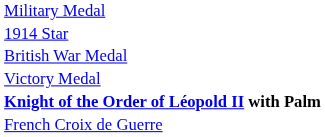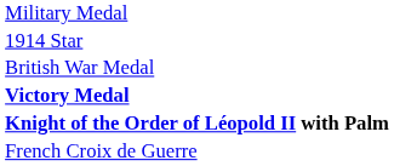row 4 | column 1: normal -> bold
